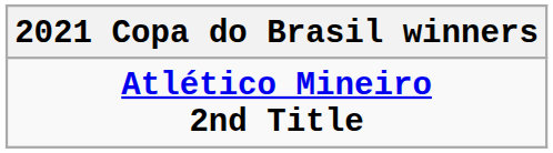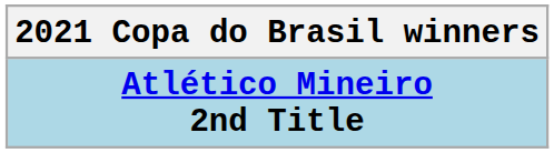row 2 | column 1: no background -> lightblue background
